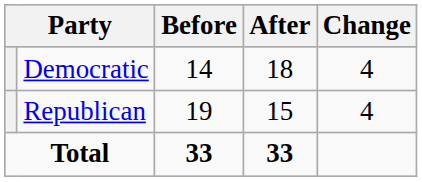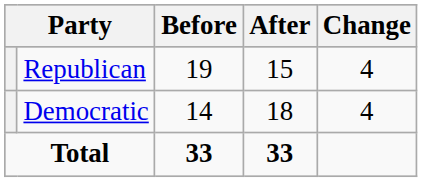rows swapped: Democratic <-> Republican
